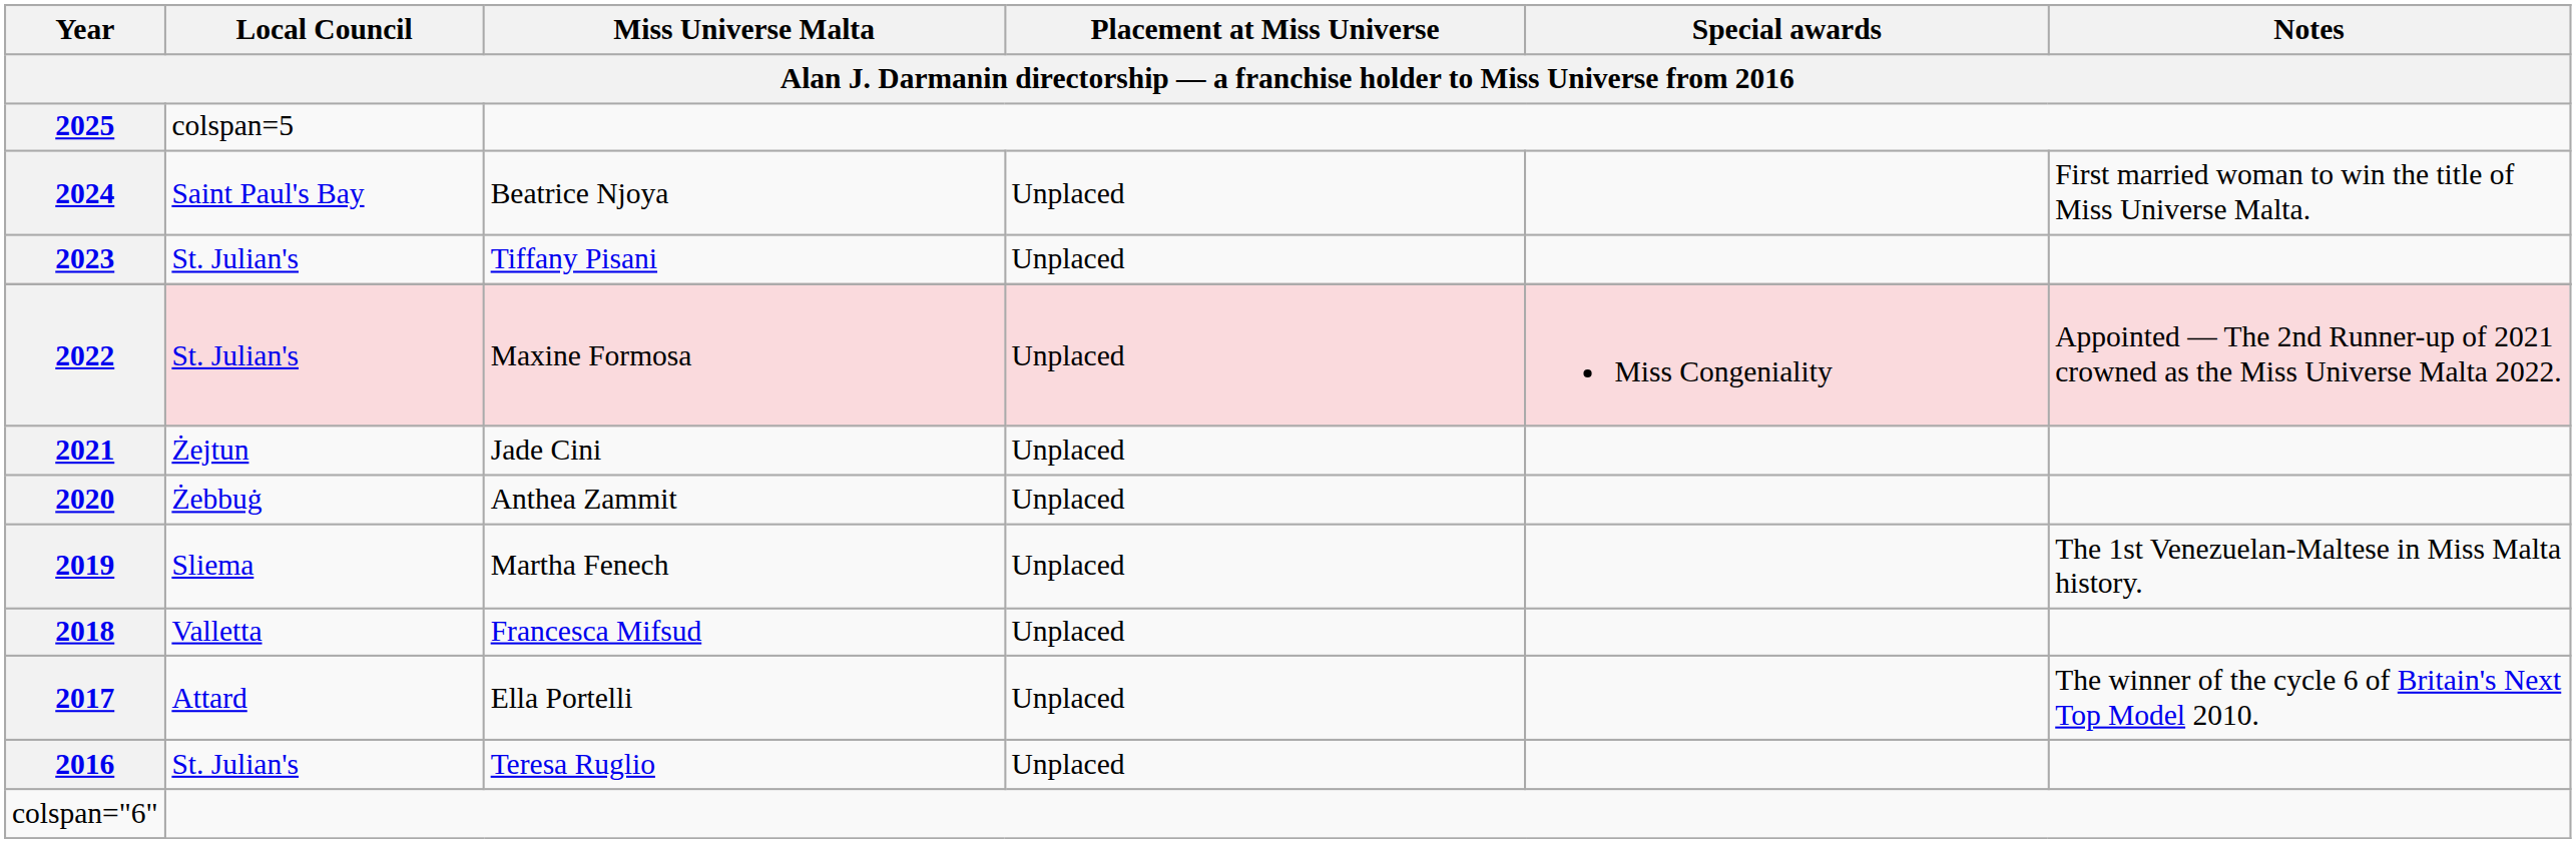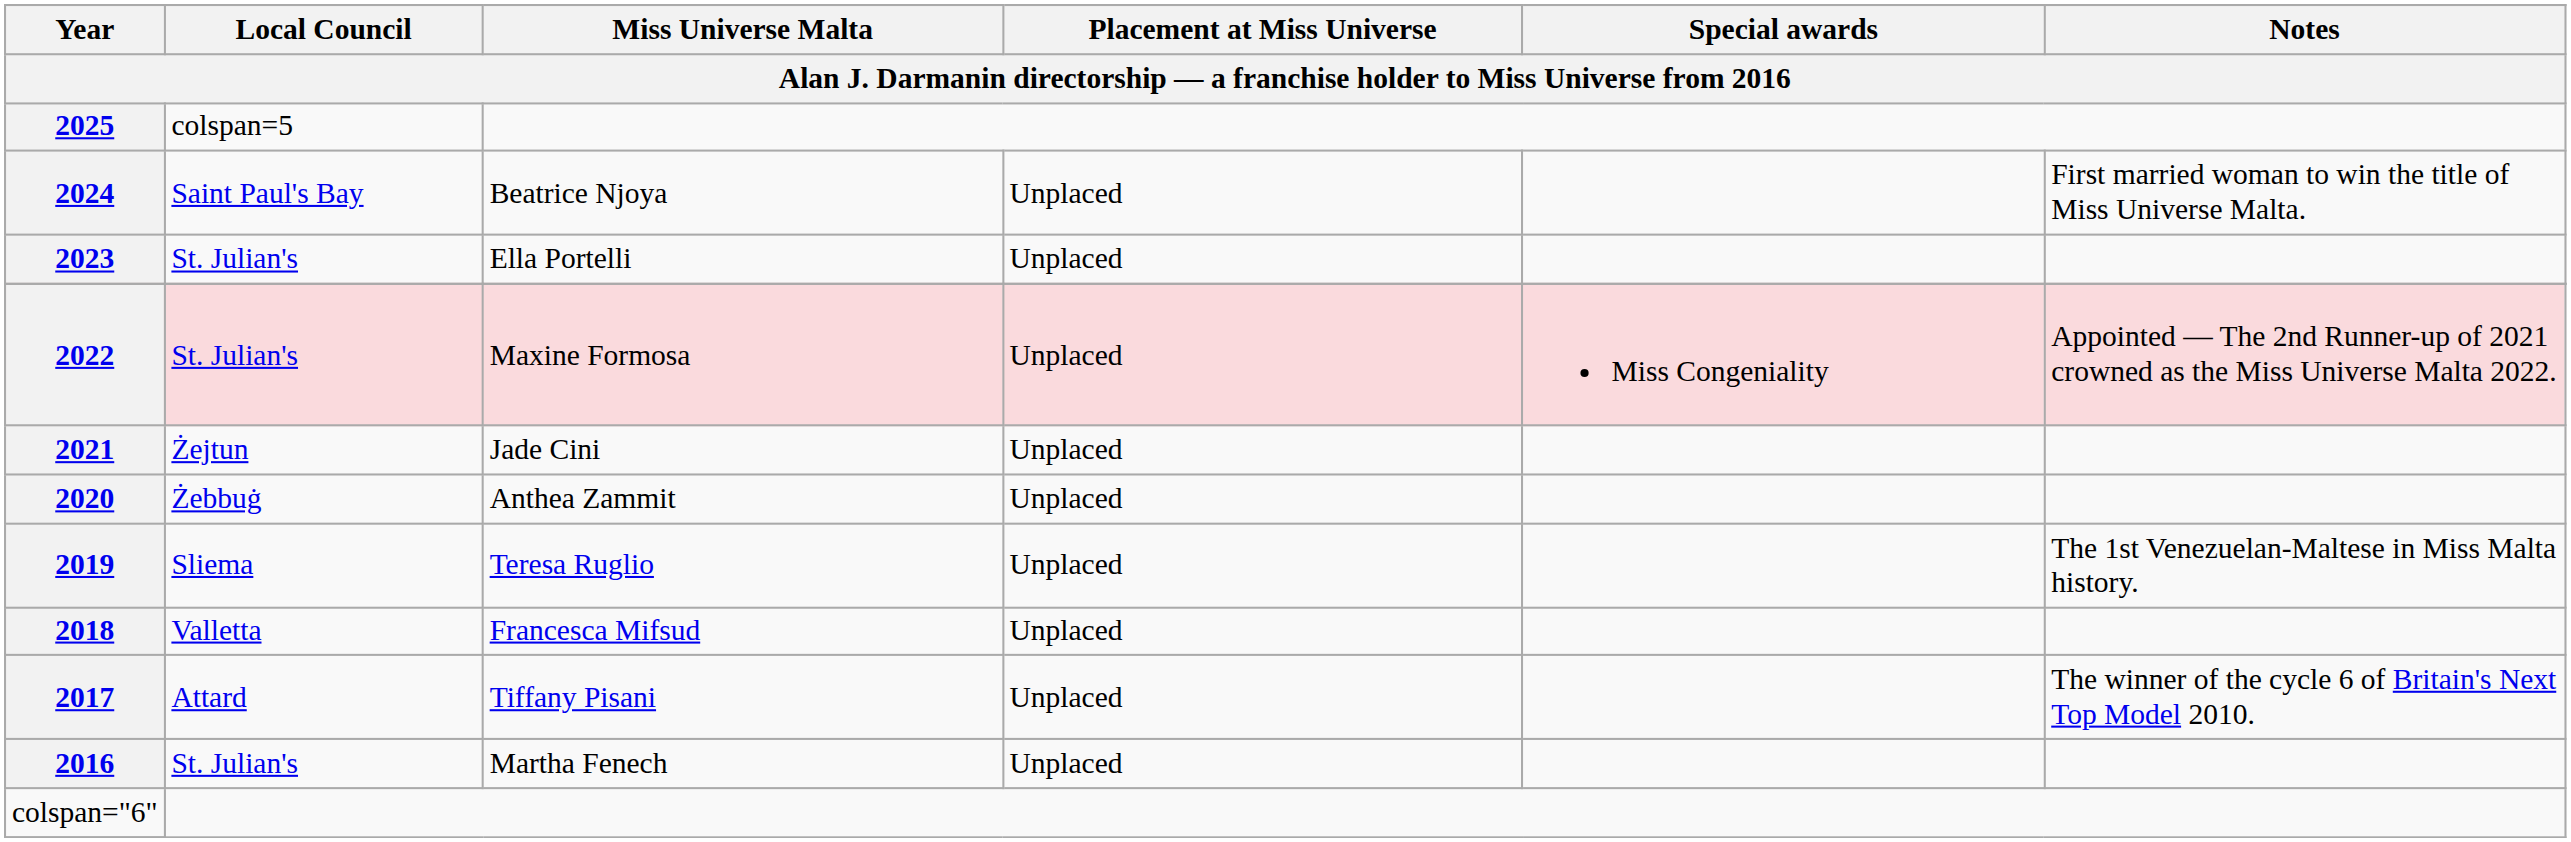2023 | Miss Universe Malta: Tiffany Pisani -> Ella Portelli
2019 | Miss Universe Malta: Martha Fenech -> Teresa Ruglio
2017 | Miss Universe Malta: Ella Portelli -> Tiffany Pisani
2016 | Miss Universe Malta: Teresa Ruglio -> Martha Fenech
